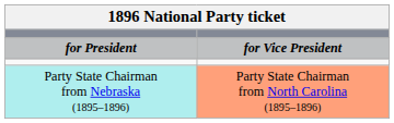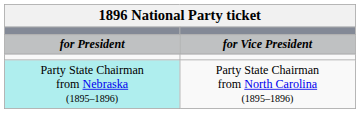row 5 | column 2: lightsalmon background -> no background
